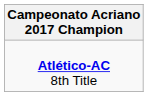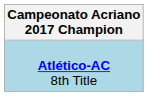row 2 | column 1: no background -> lightblue background
